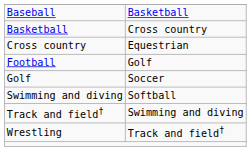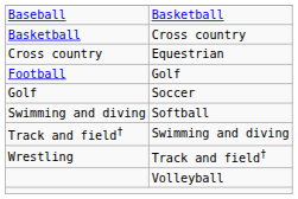+ row: Volleyball
